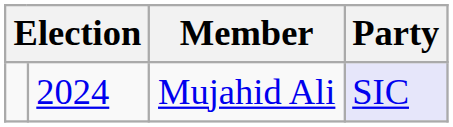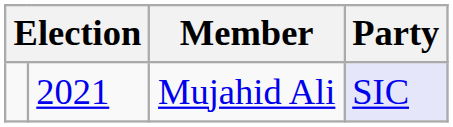Mujahid Ali | column 2: 2024 -> 2021
